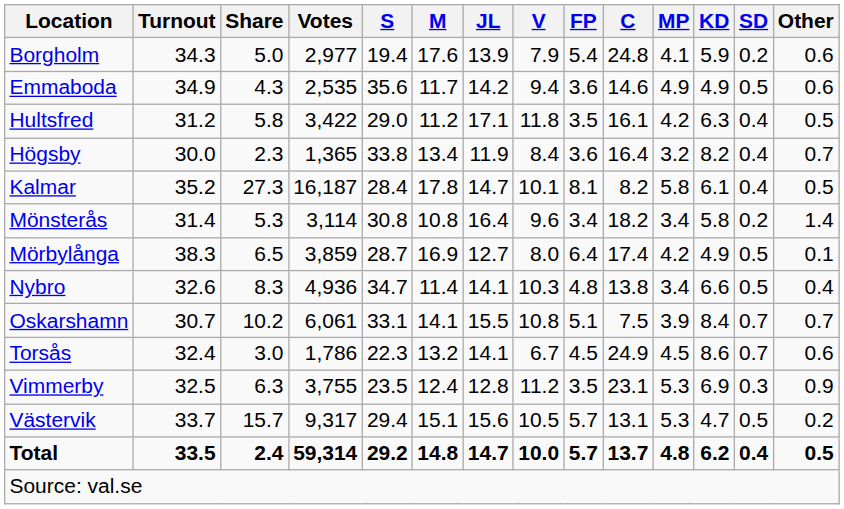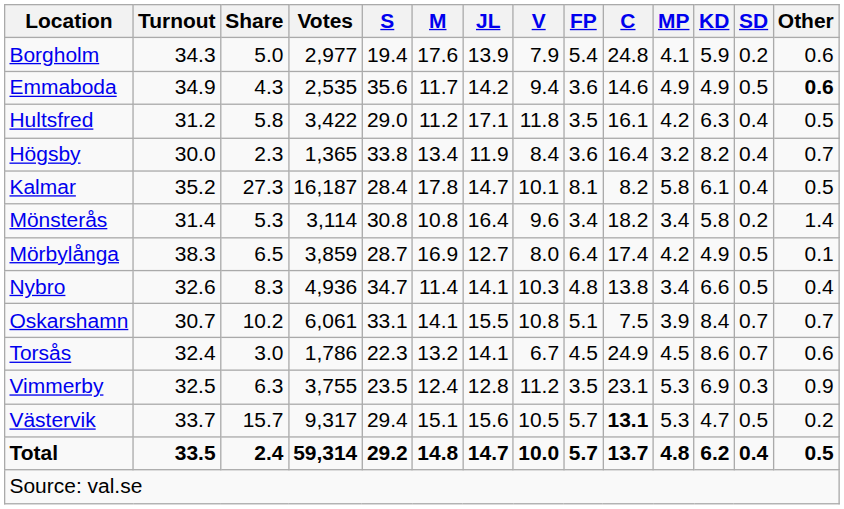Emmaboda | Other: normal -> bold
Västervik | C: normal -> bold
